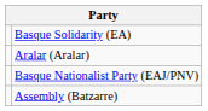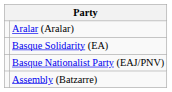rows swapped: Basque Solidarity (EA) <-> Aralar (Aralar)
